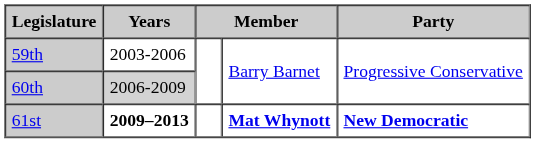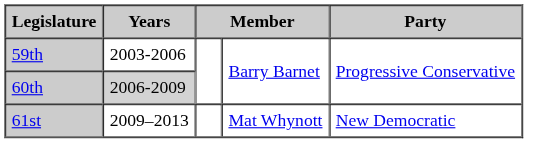61st | Years: bold -> normal
61st | column 4: bold -> normal
61st | Party: bold -> normal
